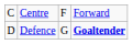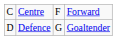Defence | column 4: bold -> normal
